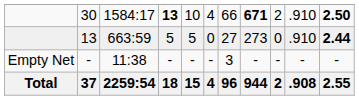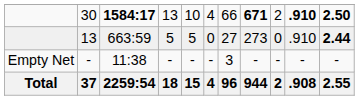30 | column 3: normal -> bold
30 | column 4: bold -> normal
30 | column 10: normal -> bold
